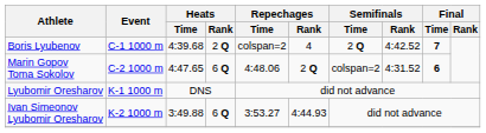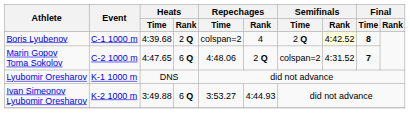Boris Lyubenov | Semifinals / Rank: no background -> lightyellow background
Boris Lyubenov | Final / Time: 7 -> 8
Marin Gopov Toma Sokolov | Final / Time: 6 -> 7
